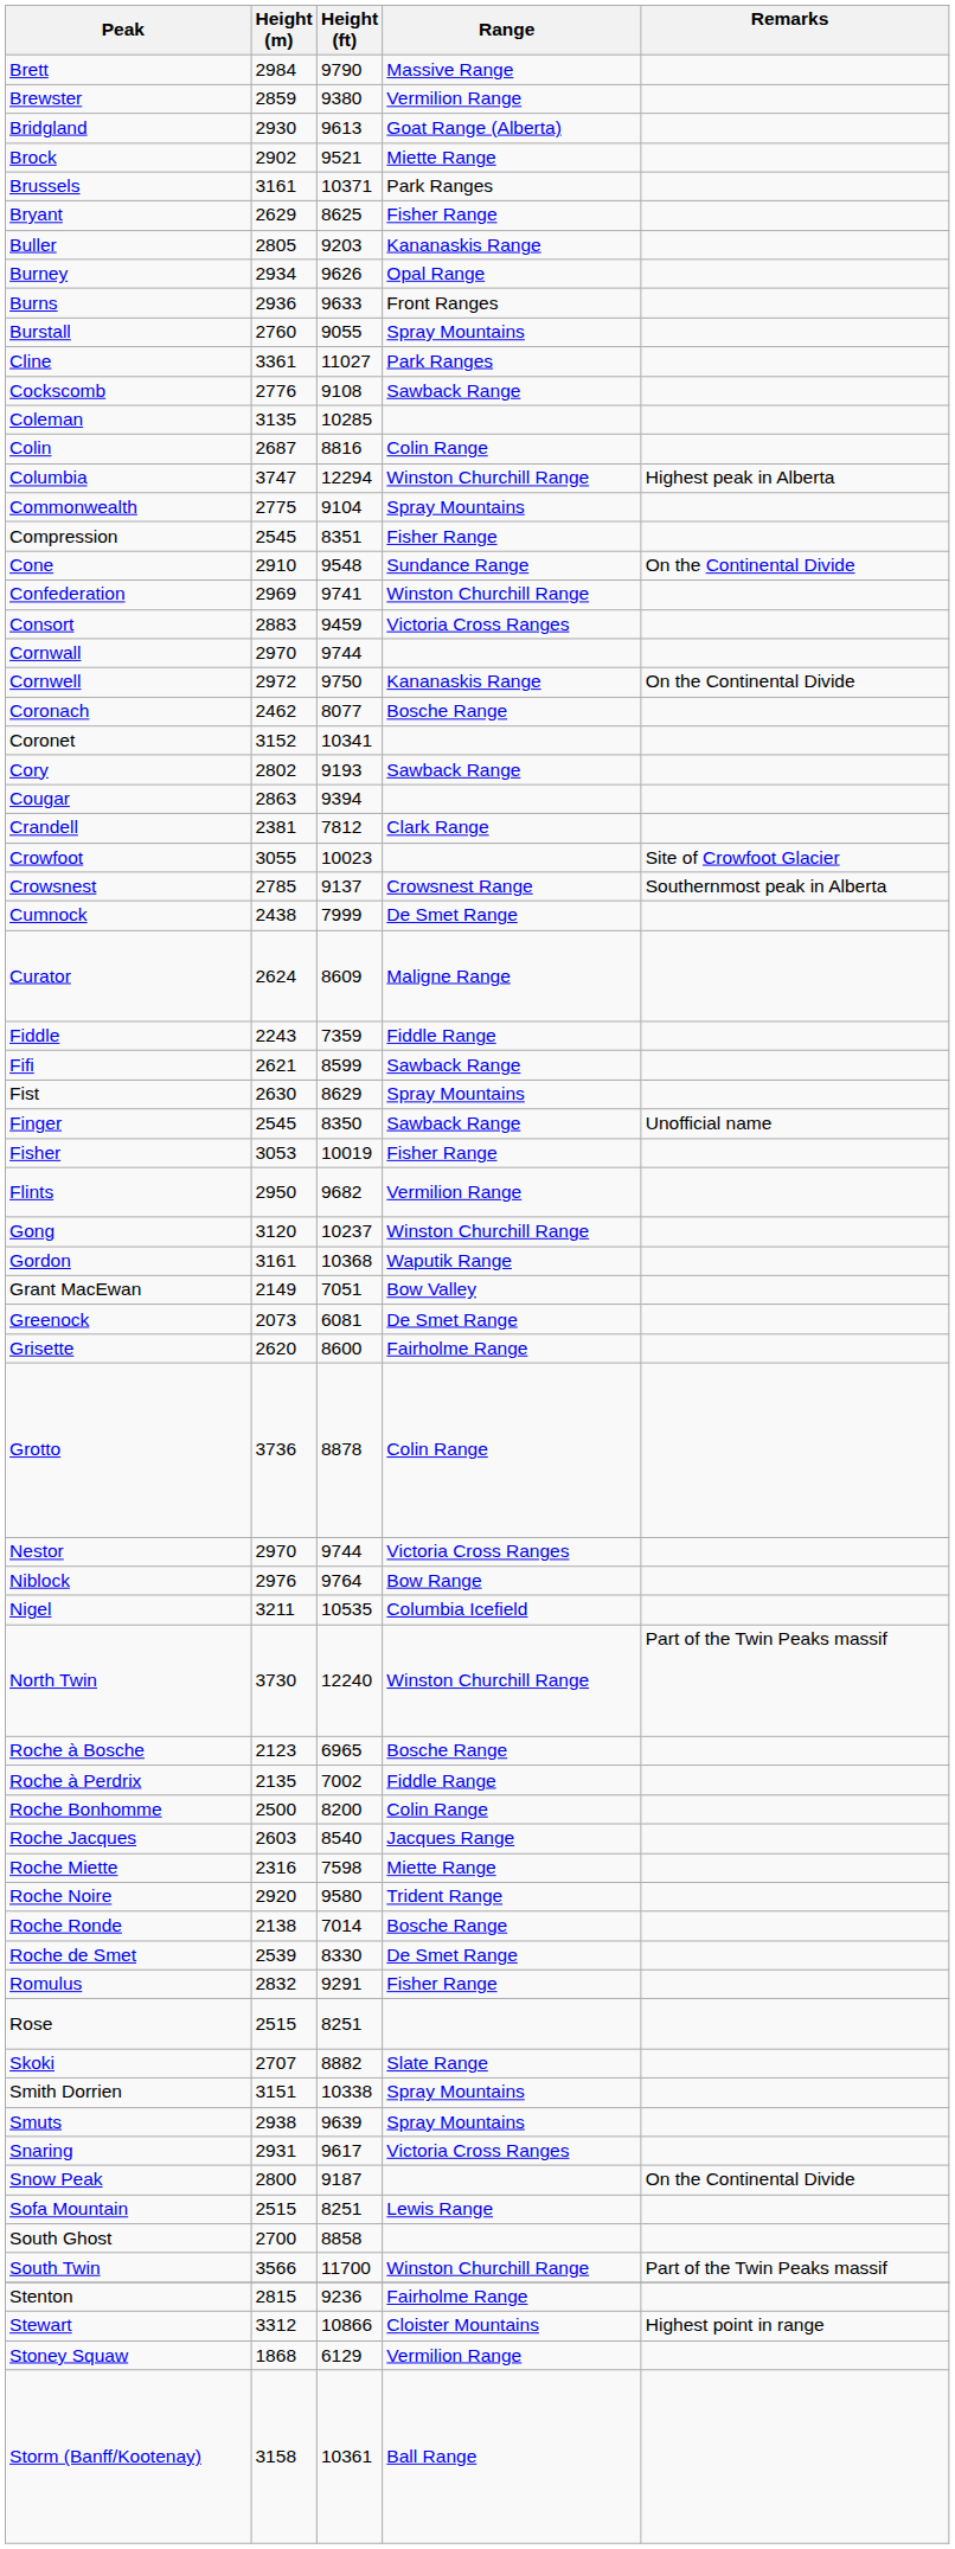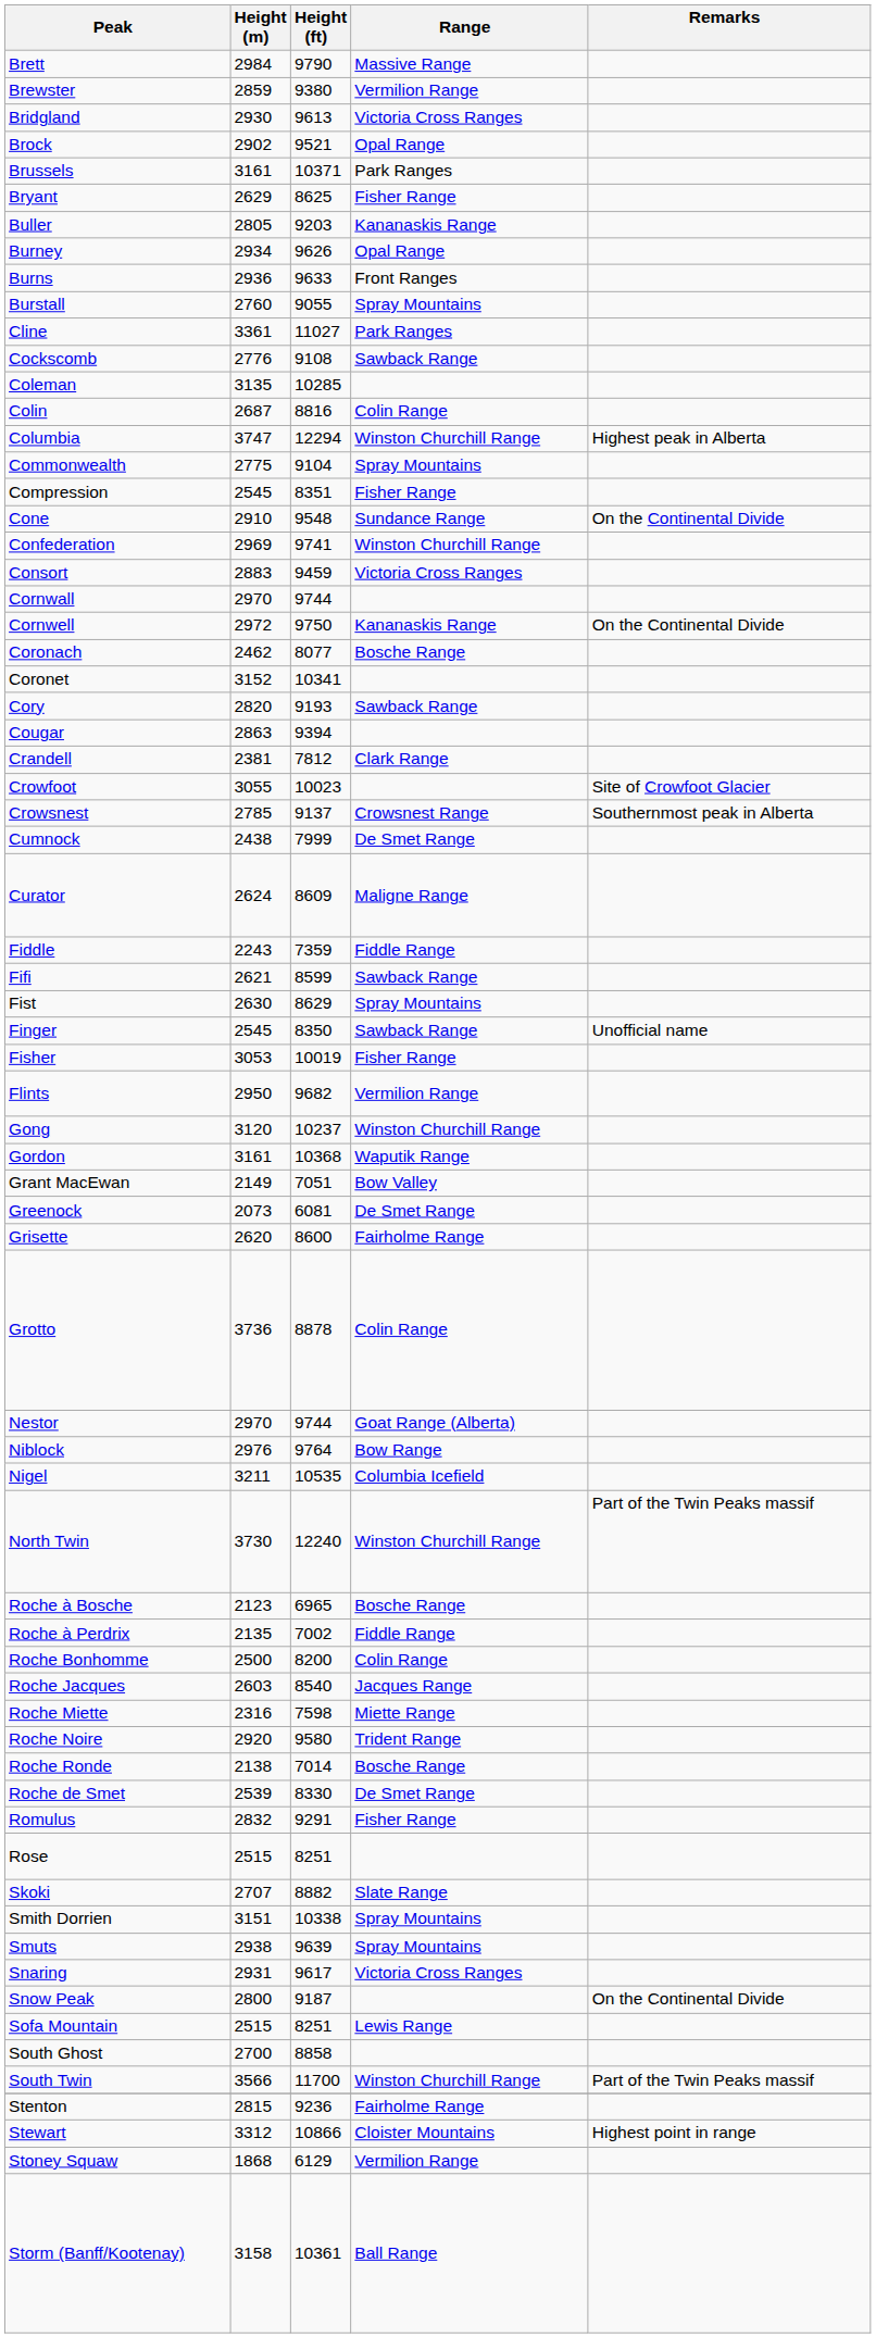Bridgland | Range: Goat Range (Alberta) -> Victoria Cross Ranges
Brock | Range: Miette Range -> Opal Range
Cory | Height (m): 2802 -> 2820
Nestor | Range: Victoria Cross Ranges -> Goat Range (Alberta)
